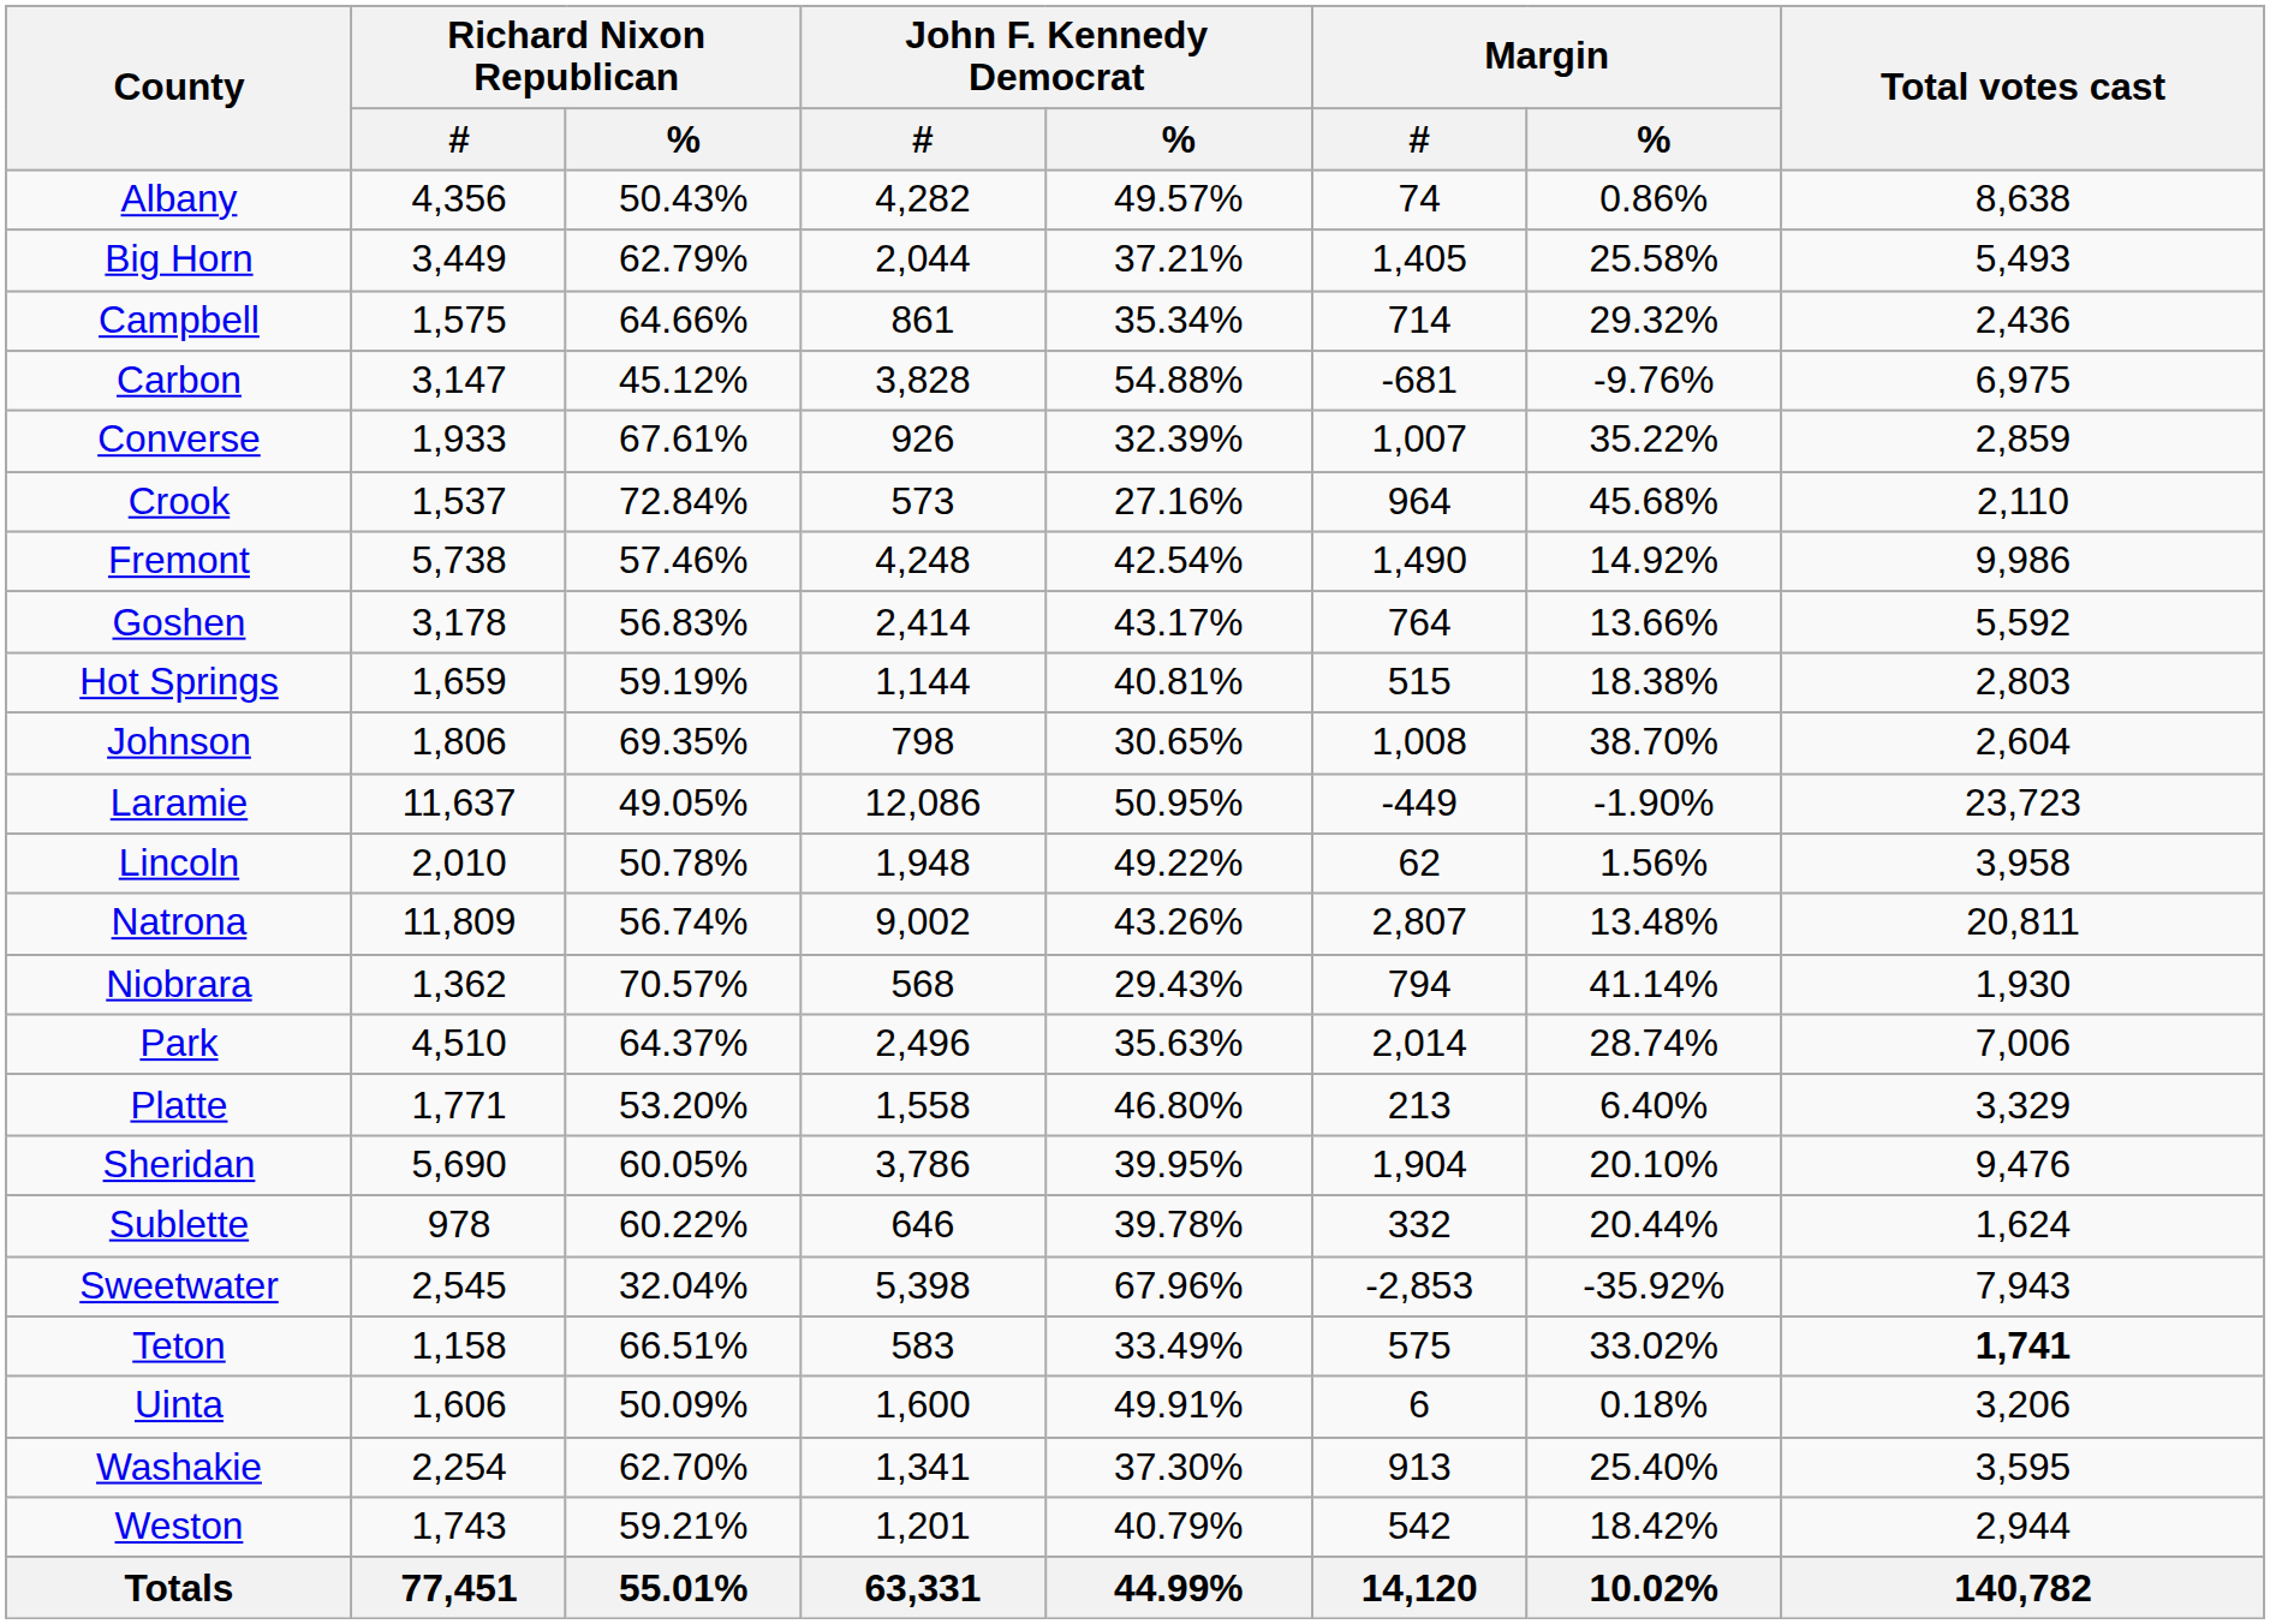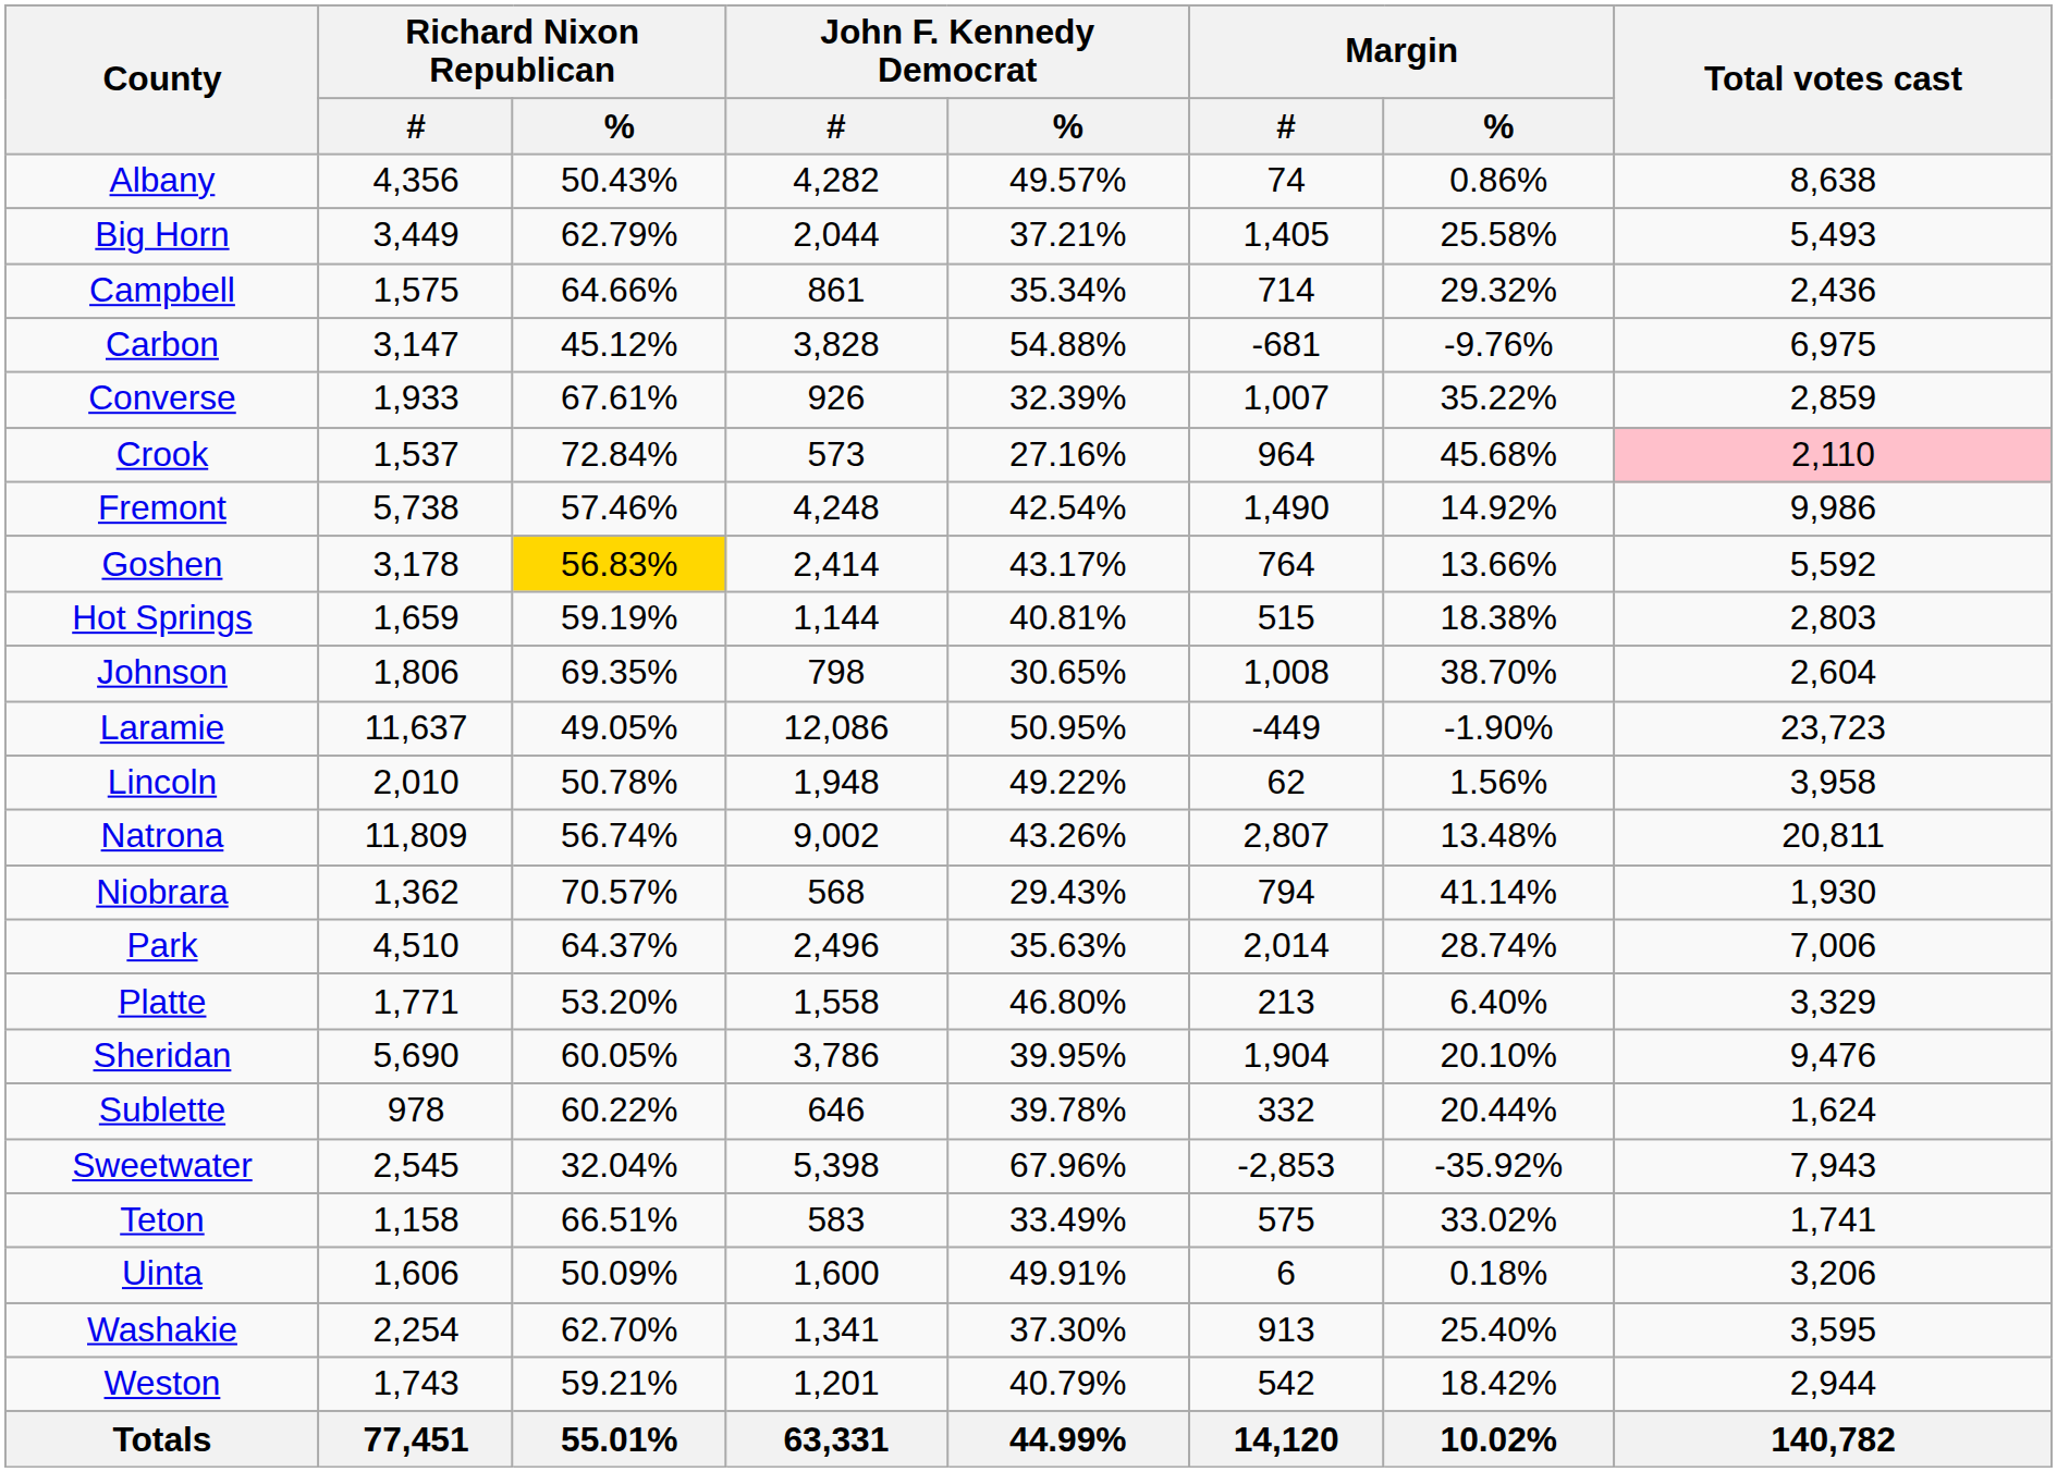Crook | Total votes cast: no background -> pink background
Goshen | Richard Nixon Republican / %: no background -> gold background
Teton | Total votes cast: bold -> normal
